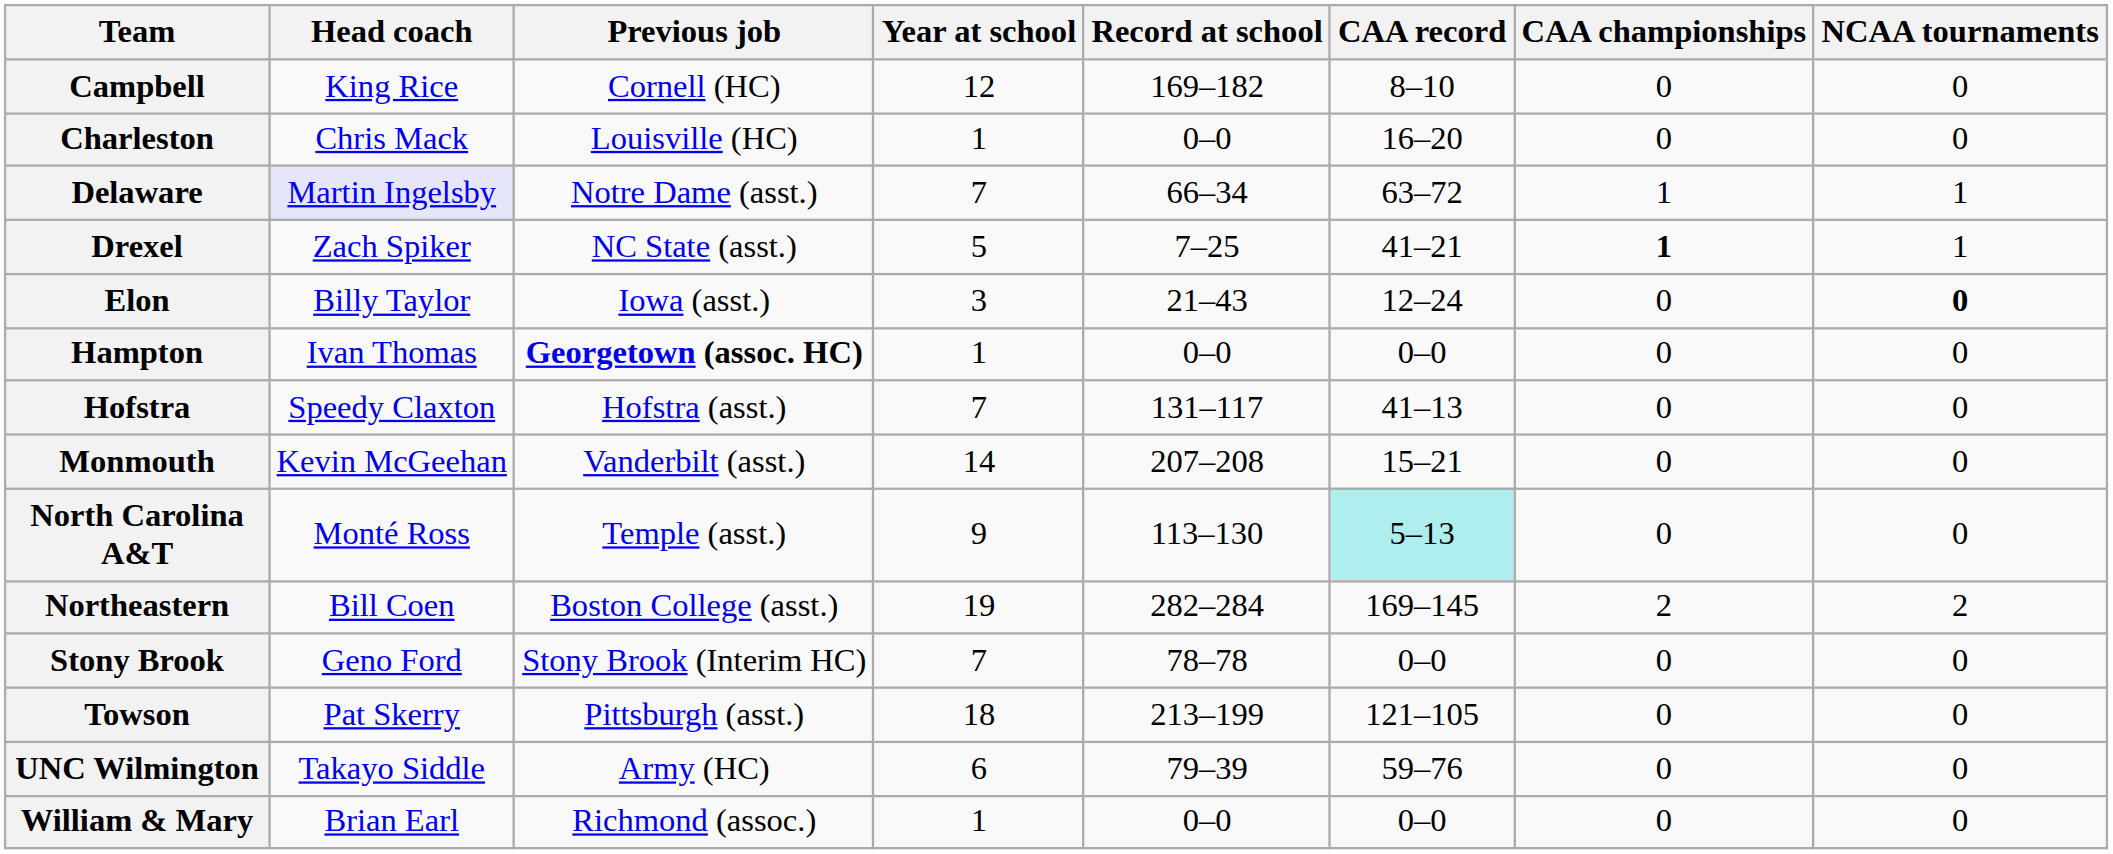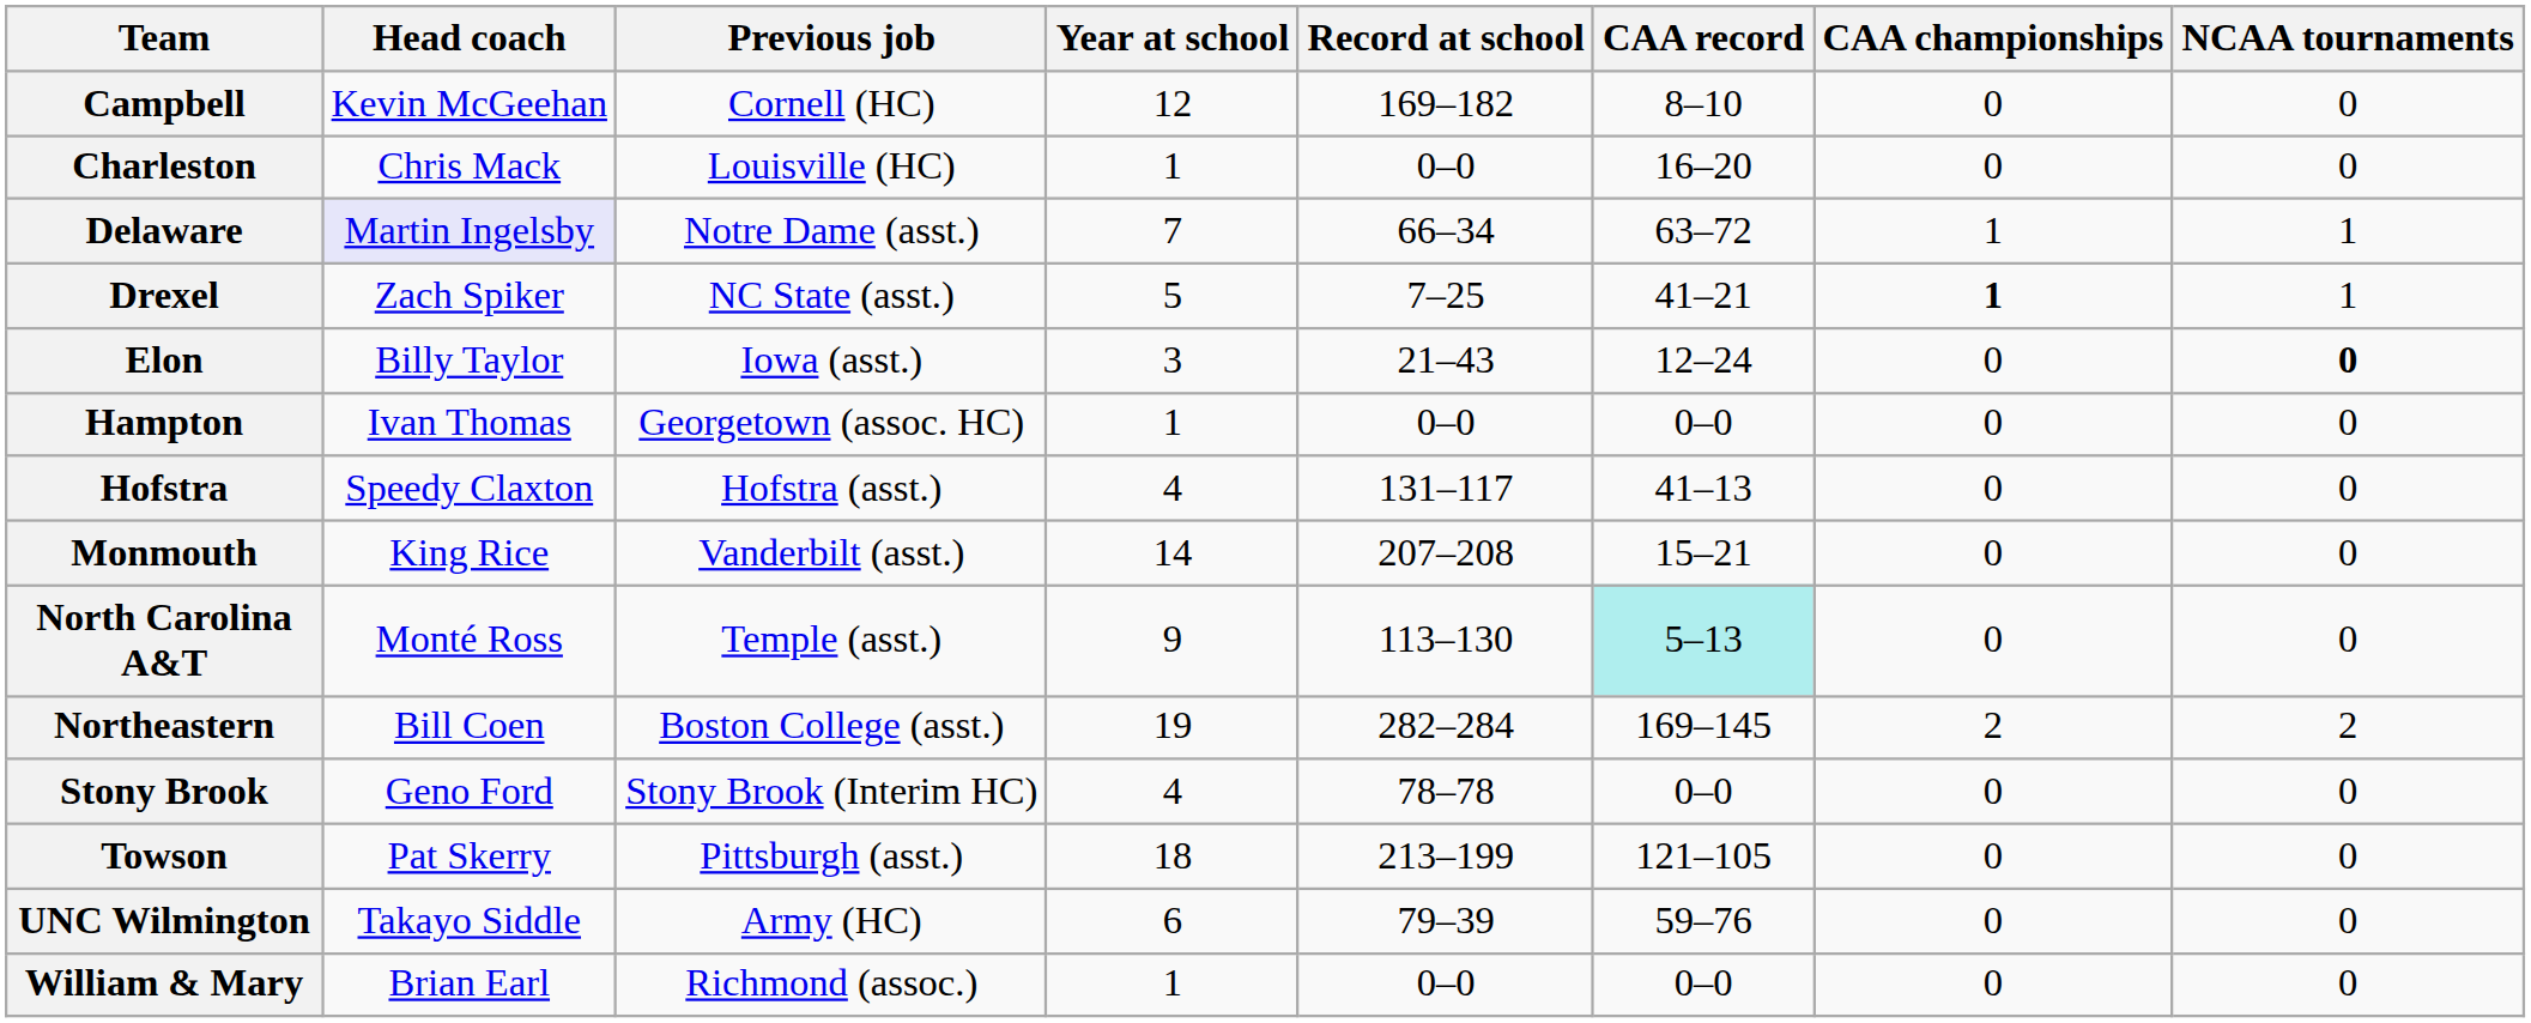Campbell | Head coach: King Rice -> Kevin McGeehan
Hampton | Previous job: bold -> normal
Hofstra | Year at school: 7 -> 4
Monmouth | Head coach: Kevin McGeehan -> King Rice
Stony Brook | Year at school: 7 -> 4
